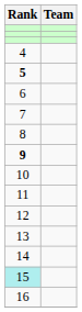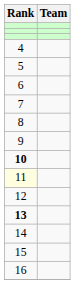row 6 | Rank: bold -> normal
row 10 | Rank: bold -> normal
row 11 | Rank: normal -> bold
row 12 | Rank: no background -> lightyellow background
row 14 | Rank: normal -> bold
row 16 | Rank: paleturquoise background -> no background
